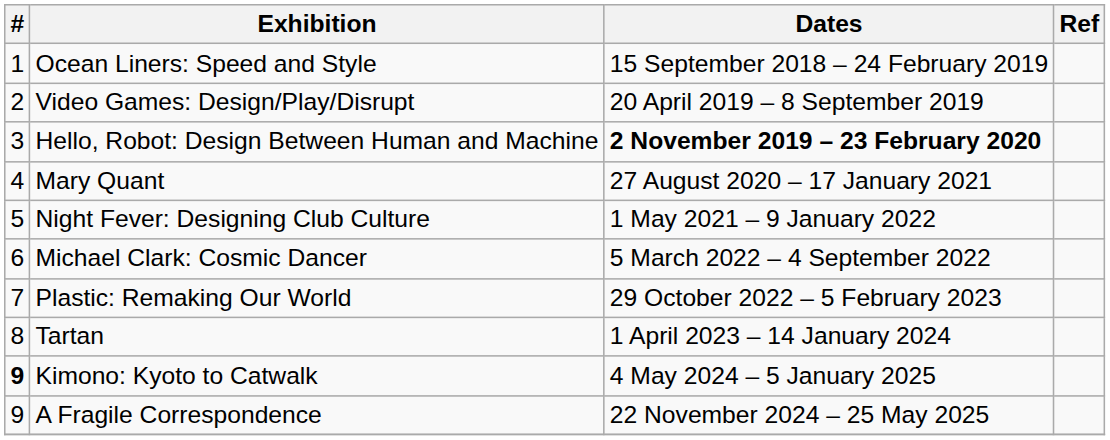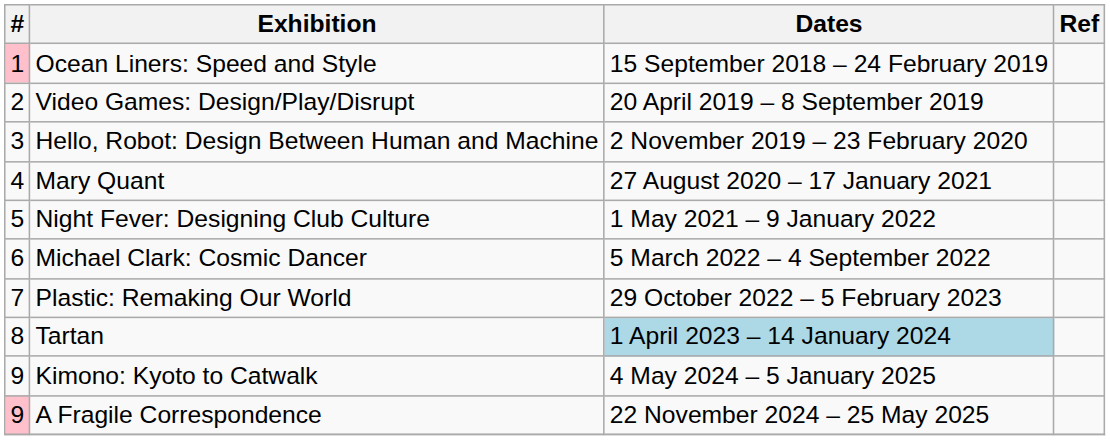Ocean Liners: Speed and Style | #: no background -> pink background
Hello, Robot: Design Between Human and Machine | Dates: bold -> normal
Tartan | Dates: no background -> lightblue background
Kimono: Kyoto to Catwalk | #: bold -> normal
A Fragile Correspondence | #: no background -> pink background
